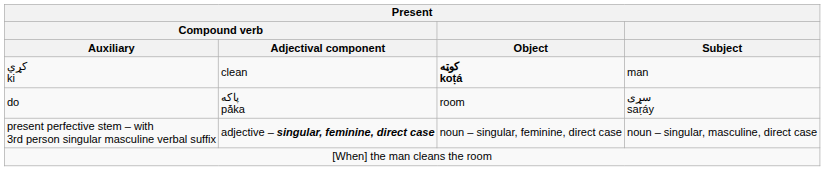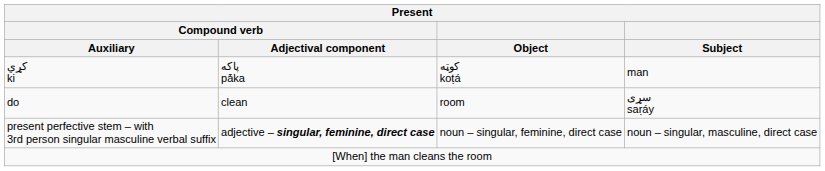كړي ki | Compound verb / Adjectival component: clean -> پاکه pā́ka
كړي ki | Object: bold -> normal
do | Compound verb / Adjectival component: پاکه pā́ka -> clean
